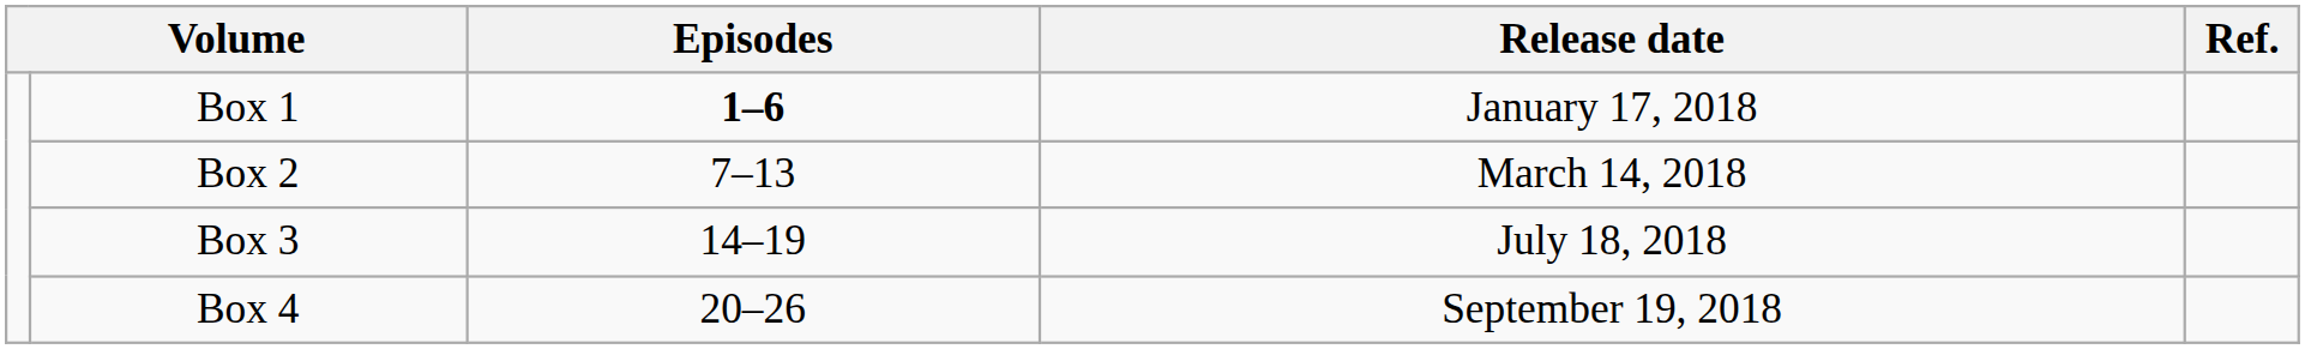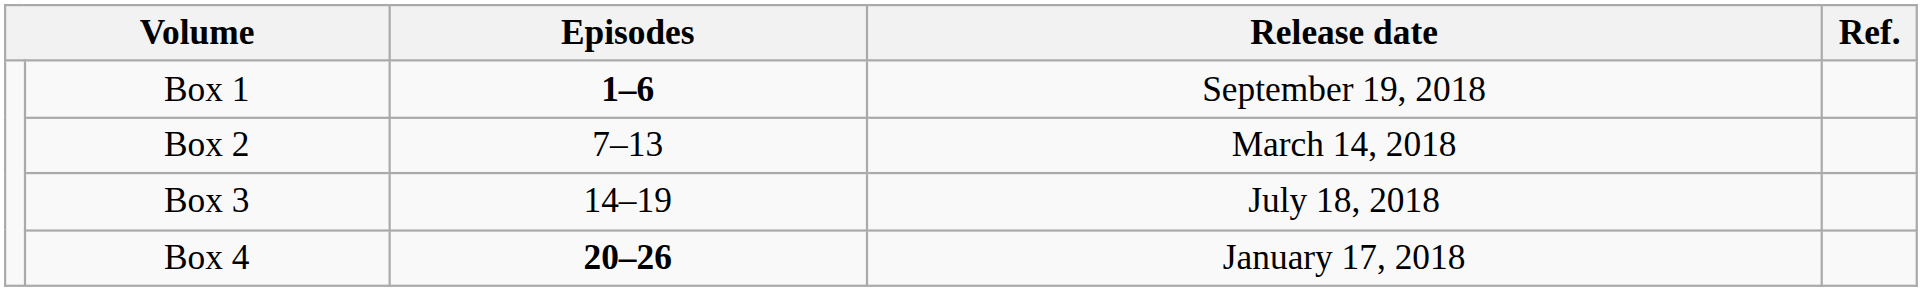Box 1 | Release date: January 17, 2018 -> September 19, 2018
Box 4 | Episodes: normal -> bold
Box 4 | Release date: September 19, 2018 -> January 17, 2018
